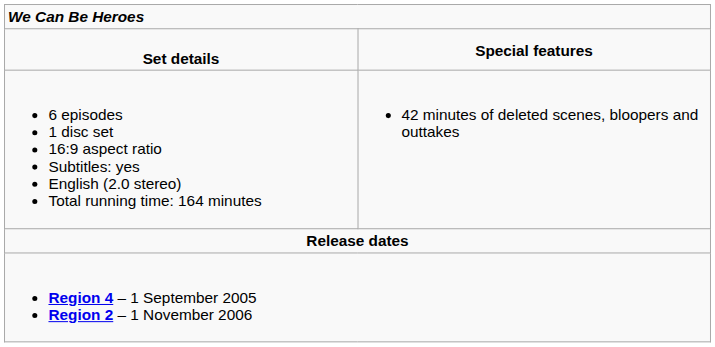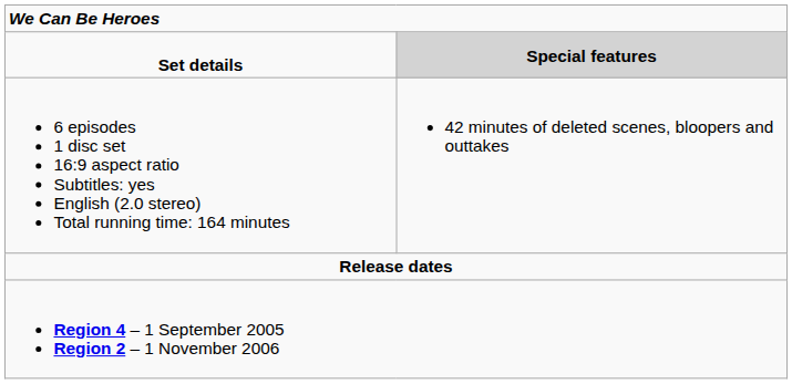Set details | column 2: no background -> lightgrey background
